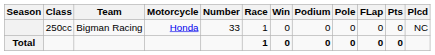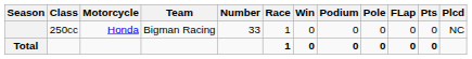columns swapped: Motorcycle <-> Team
